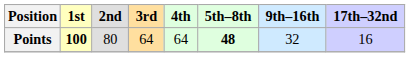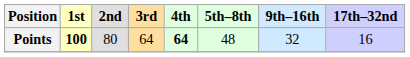Points | 4th: normal -> bold
Points | 5th–8th: bold -> normal
